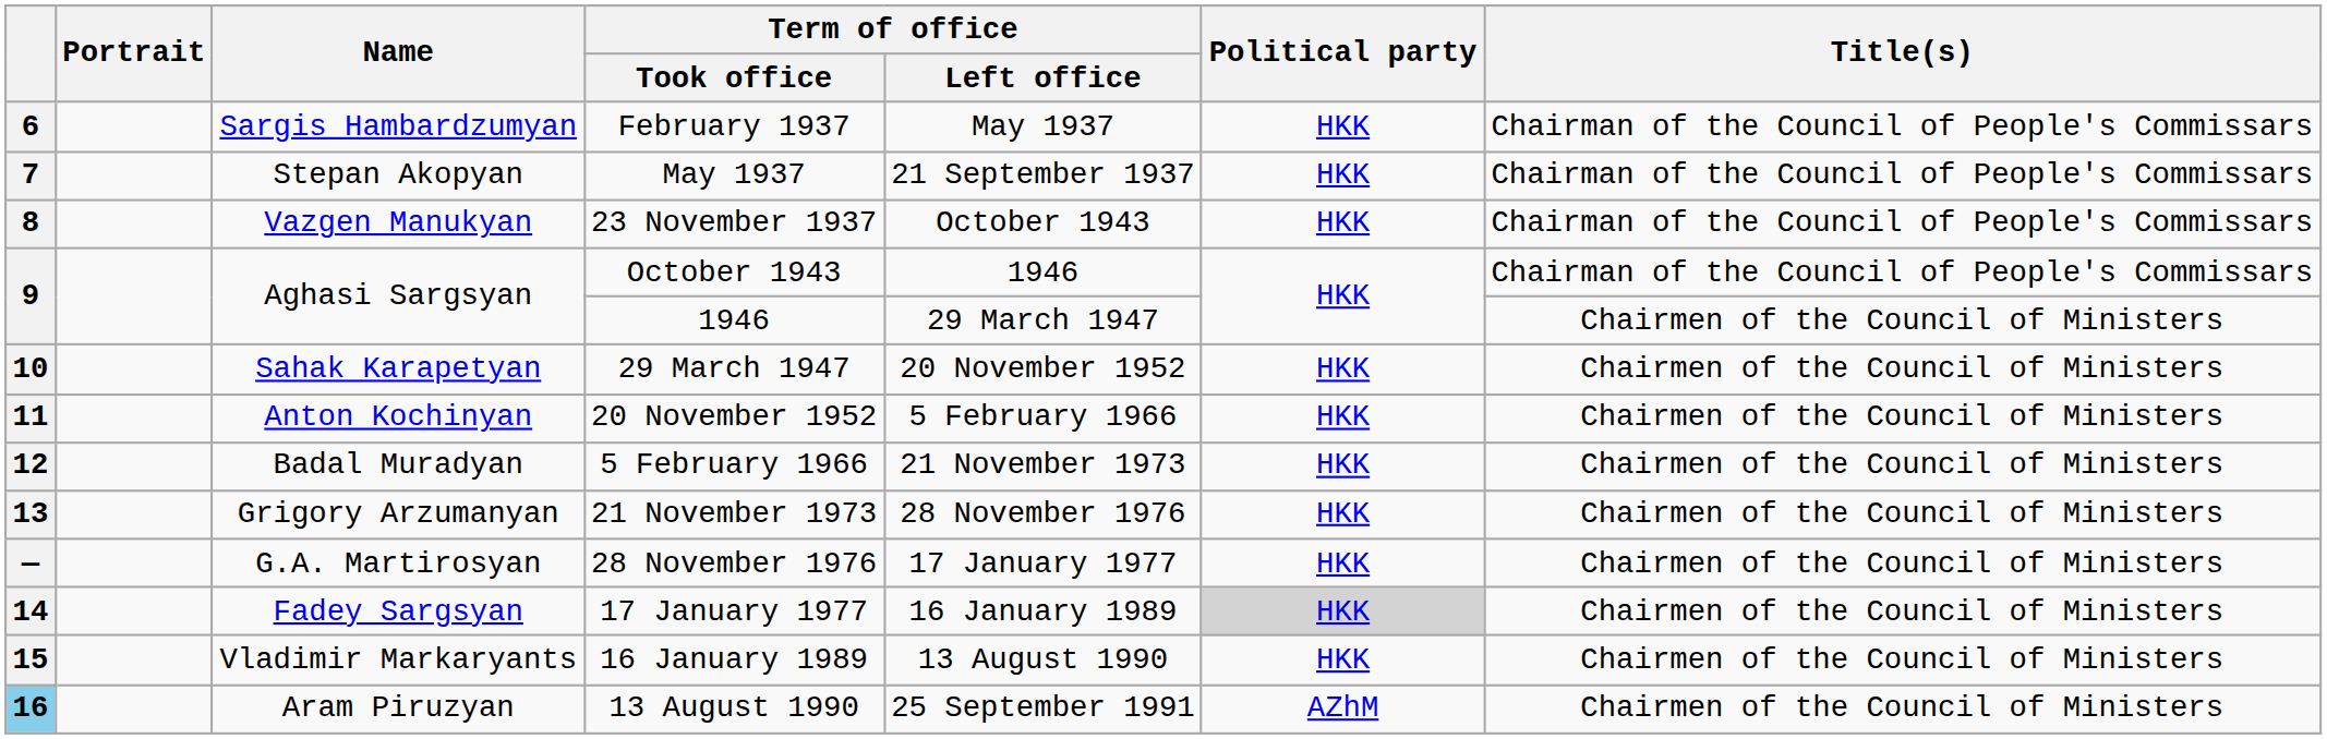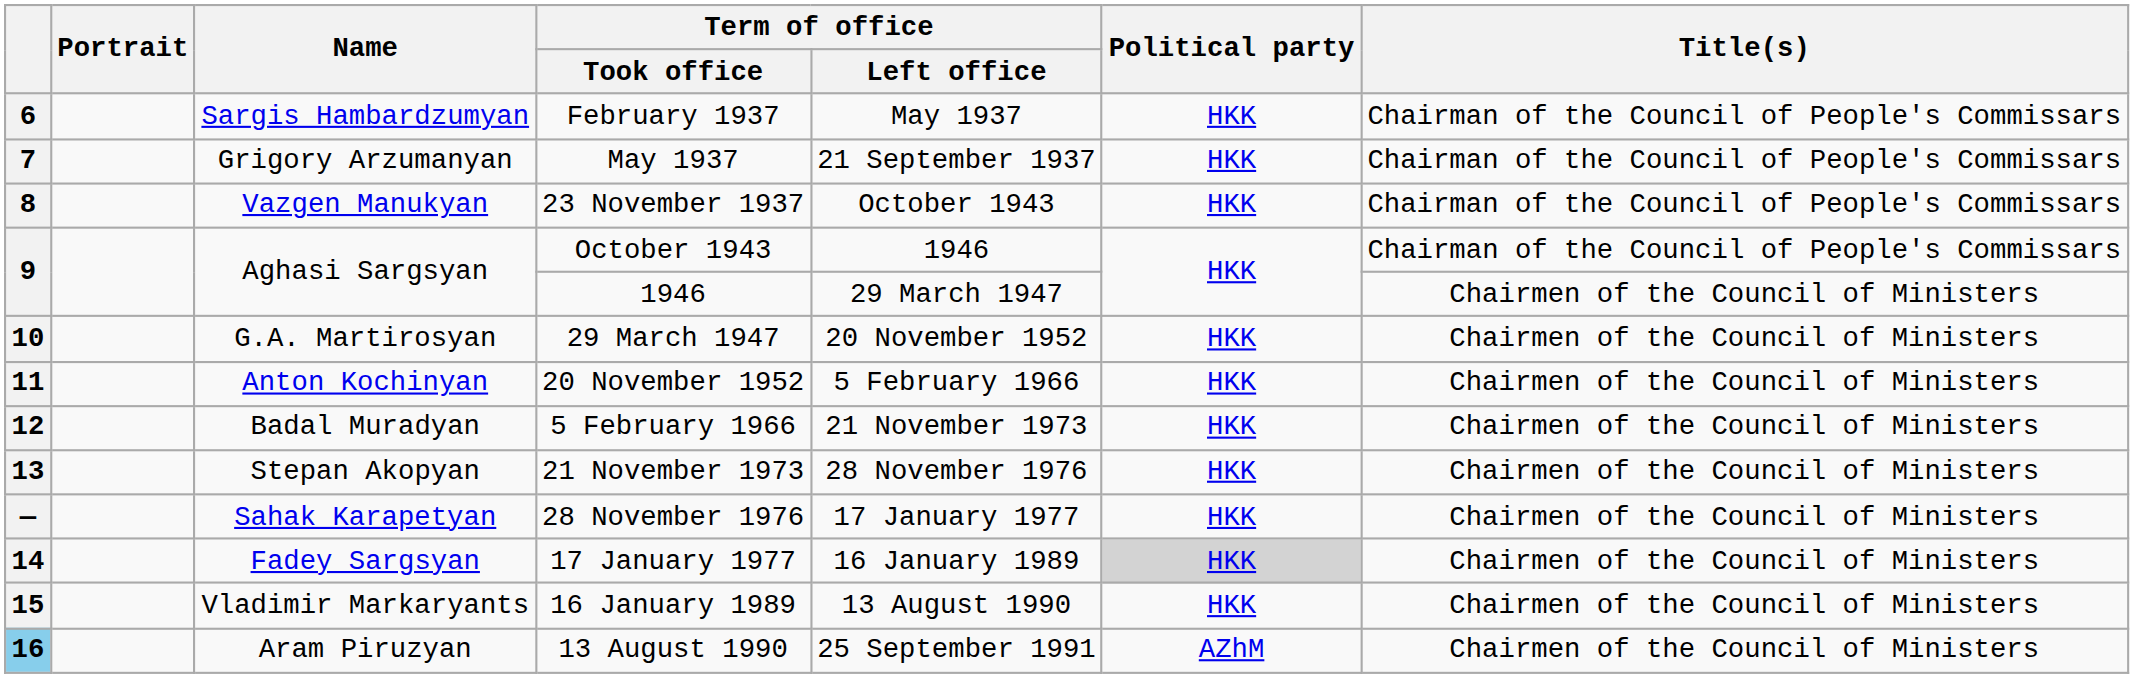7 | Name: Stepan Akopyan -> Grigory Arzumanyan
10 | Name: Sahak Karapetyan -> G.A. Martirosyan
13 | Name: Grigory Arzumanyan -> Stepan Akopyan
— | Name: G.A. Martirosyan -> Sahak Karapetyan
